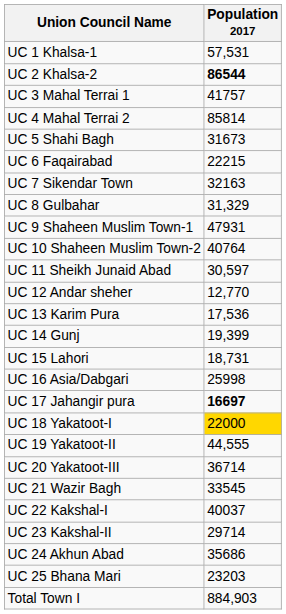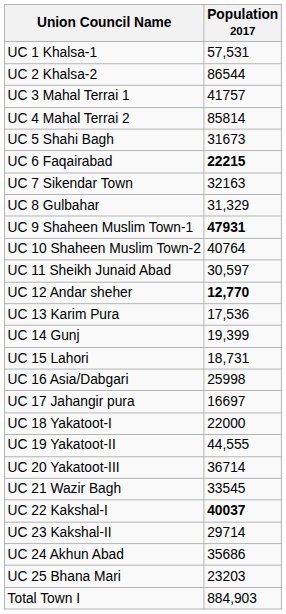UC 2 Khalsa-2 | Population 2017: bold -> normal
UC 6 Faqairabad | Population 2017: normal -> bold
UC 9 Shaheen Muslim Town-1 | Population 2017: normal -> bold
UC 12 Andar sheher | Population 2017: normal -> bold
UC 17 Jahangir pura | Population 2017: bold -> normal
UC 18 Yakatoot-I | Population 2017: gold background -> no background
UC 22 Kakshal-I | Population 2017: normal -> bold
